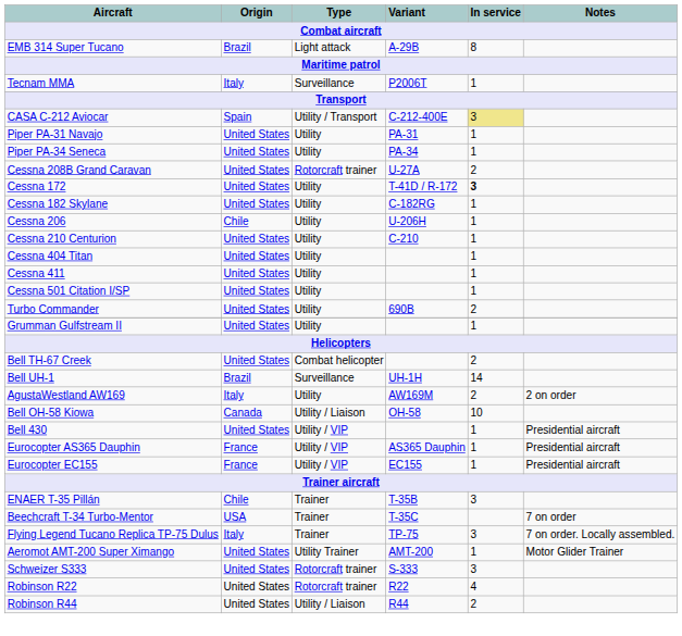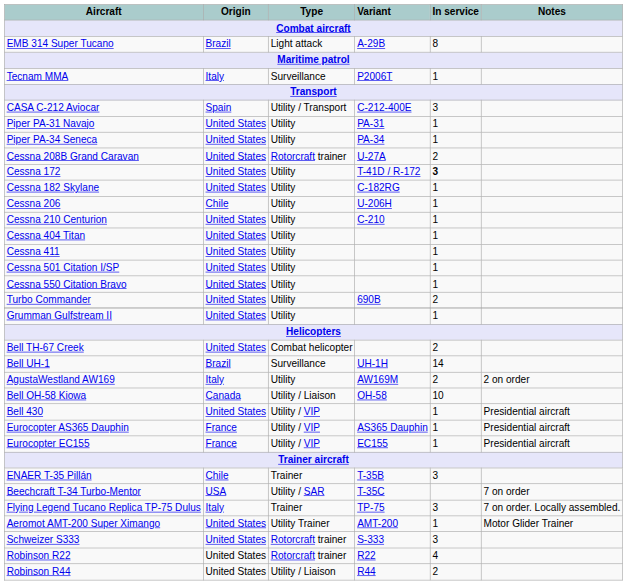CASA C-212 Aviocar | In service: khaki background -> no background
+ row: Cessna 550 Citation Bravo | United States | Utility | 1
Beechcraft T-34 Turbo-Mentor | Type: Trainer -> Utility / SAR
